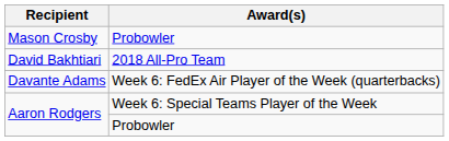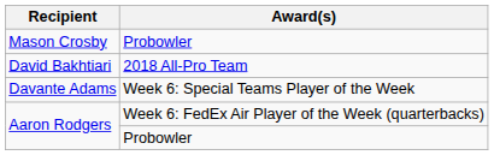row 4 | Award(s): Week 6: FedEx Air Player of the Week (quarterbacks) -> Week 6: Special Teams Player of the Week
row 5 | Award(s): Week 6: Special Teams Player of the Week -> Week 6: FedEx Air Player of the Week (quarterbacks)
